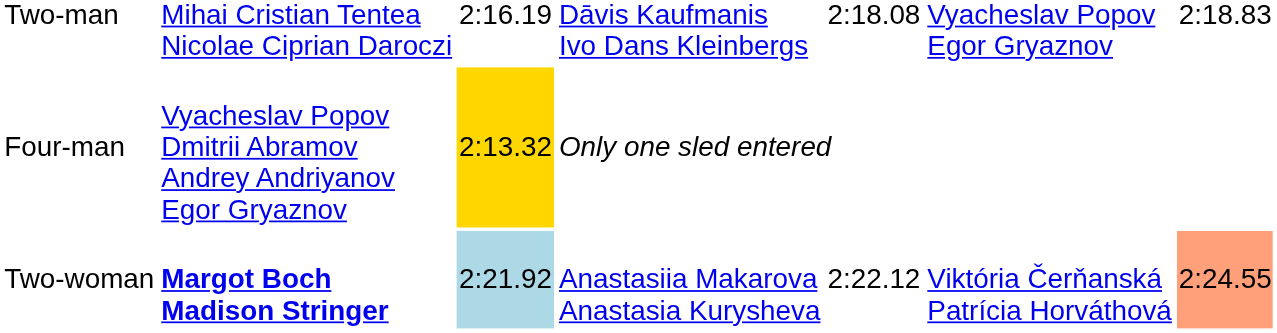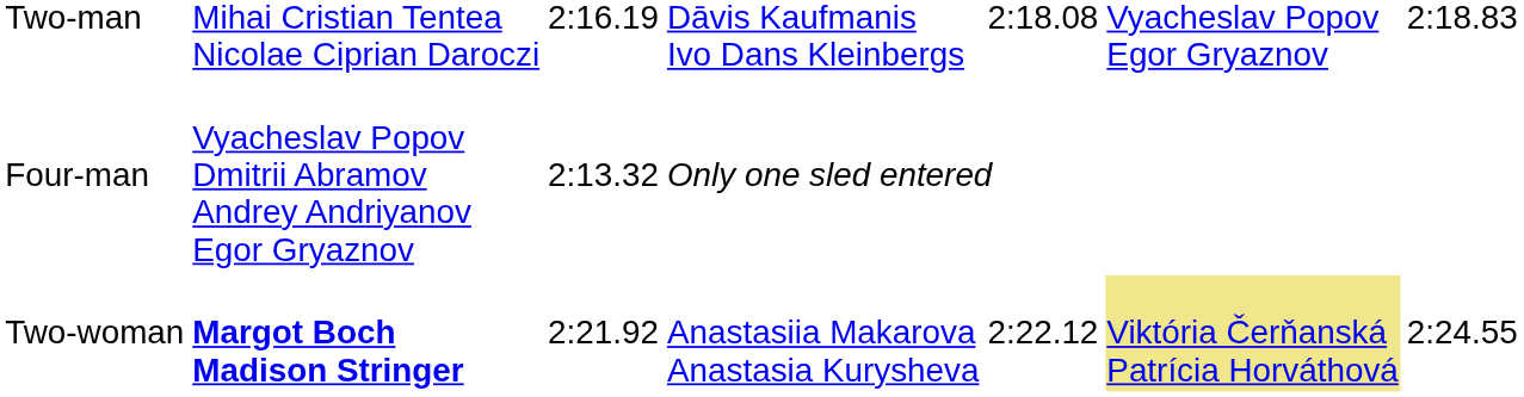Four-man | column 3: gold background -> no background
Two-woman | column 3: lightblue background -> no background
Two-woman | column 6: no background -> khaki background
Two-woman | column 7: lightsalmon background -> no background
